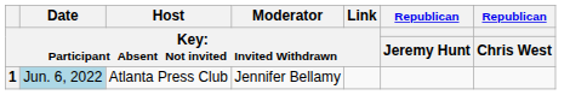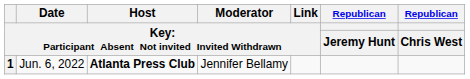1 | column 2: lightblue background -> no background
1 | column 3: normal -> bold
